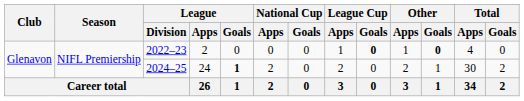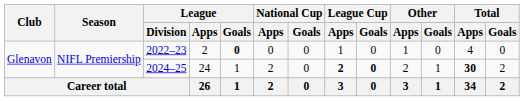2022–23 | League / Goals: normal -> bold
2022–23 | League Cup / Goals: bold -> normal
2022–23 | Other / Goals: bold -> normal
2024–25 | League / Goals: bold -> normal
2024–25 | League Cup / Apps: normal -> bold
2024–25 | League Cup / Goals: normal -> bold
2024–25 | Total / Apps: normal -> bold
